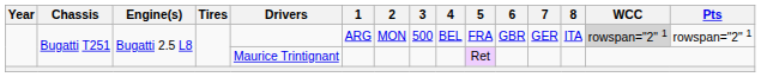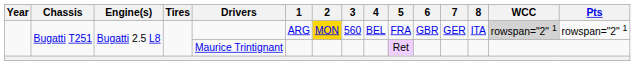row 2 | 2: no background -> gold background
row 2 | 3: 500 -> 560
